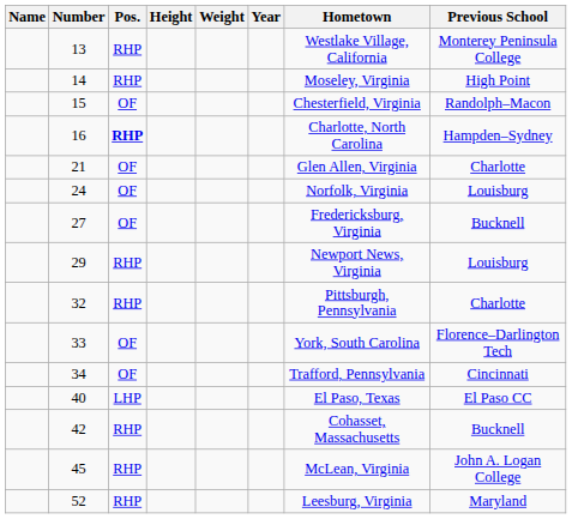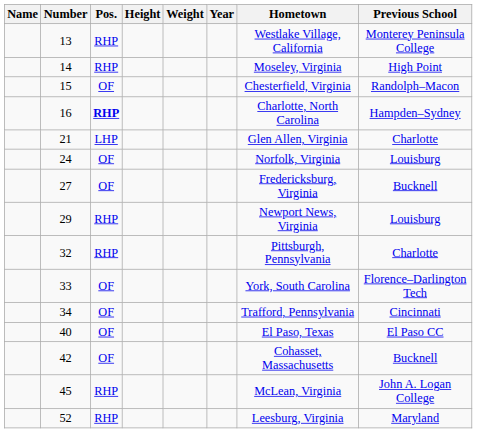21 | Pos.: OF -> LHP
40 | Pos.: LHP -> OF
42 | Pos.: RHP -> OF
